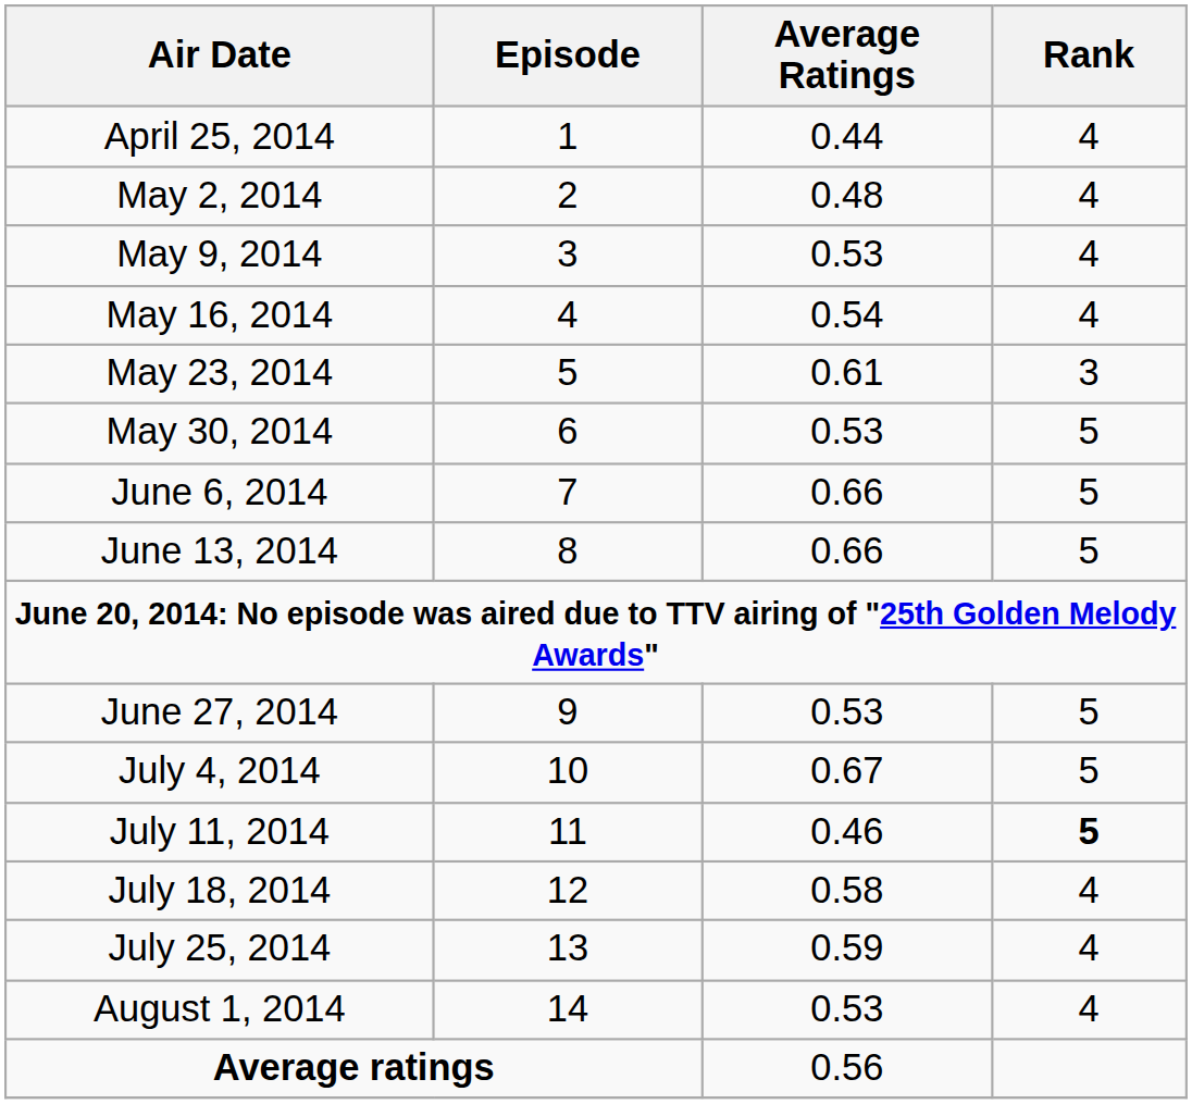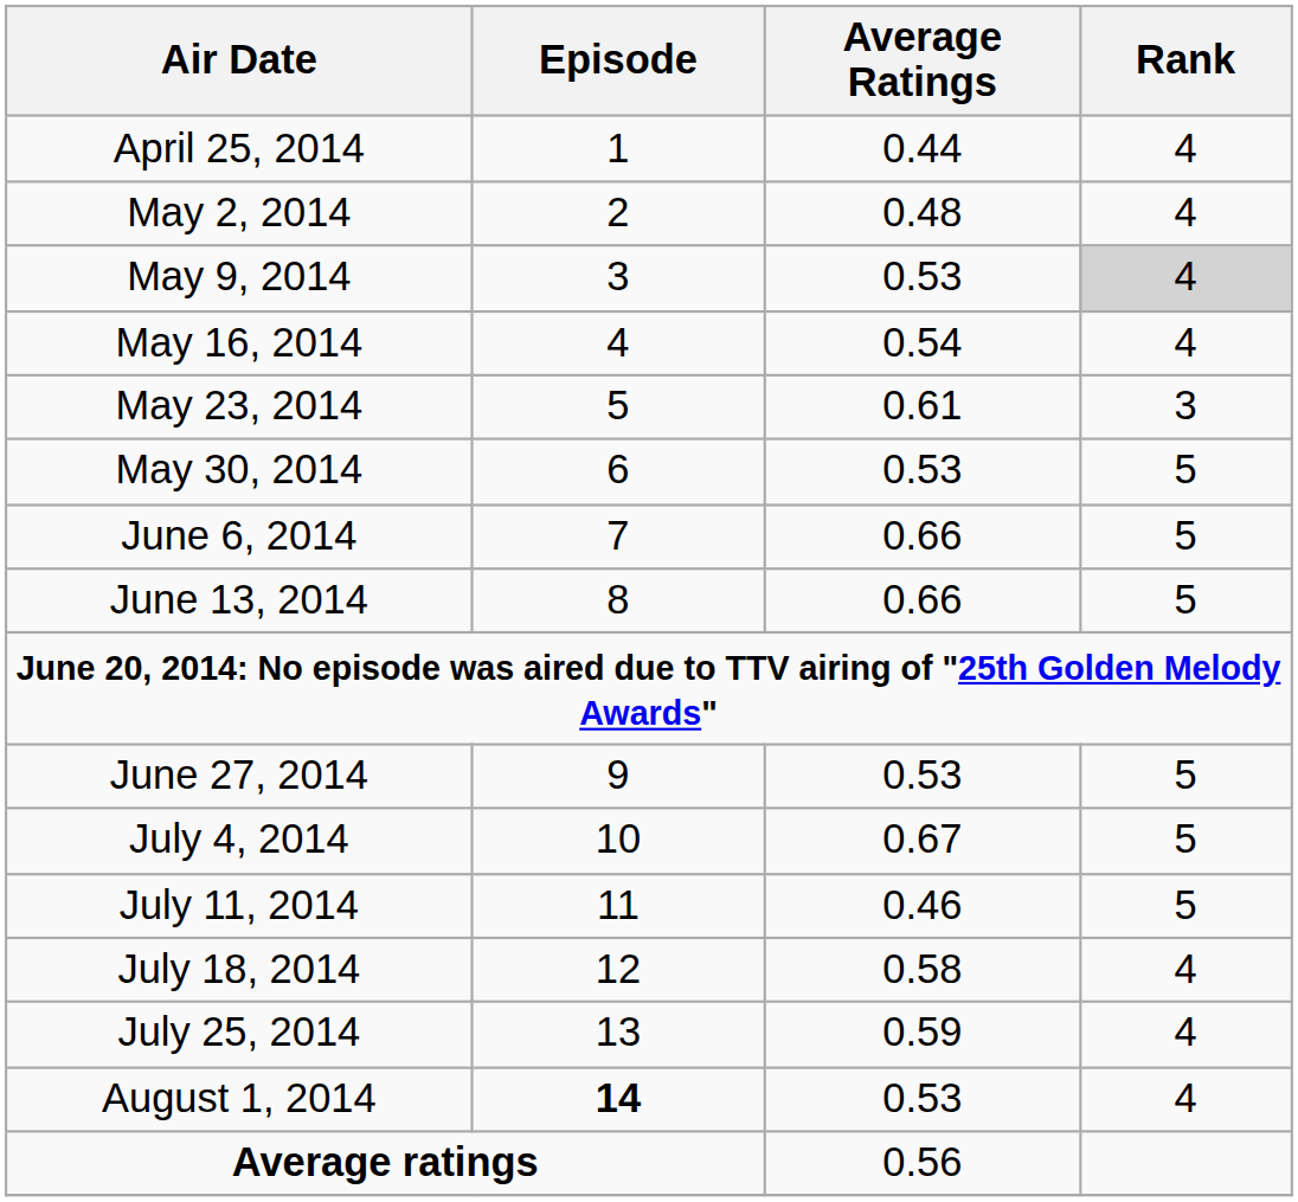May 9, 2014 | Rank: no background -> lightgrey background
July 11, 2014 | Rank: bold -> normal
August 1, 2014 | Episode: normal -> bold
